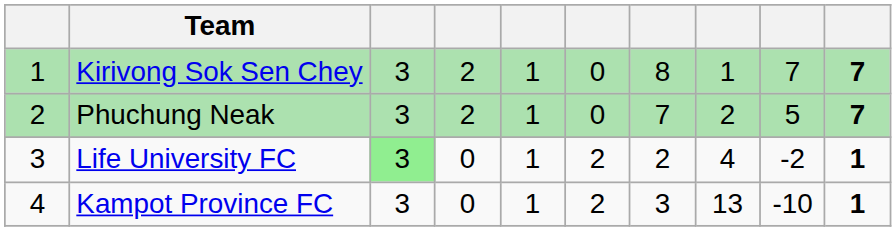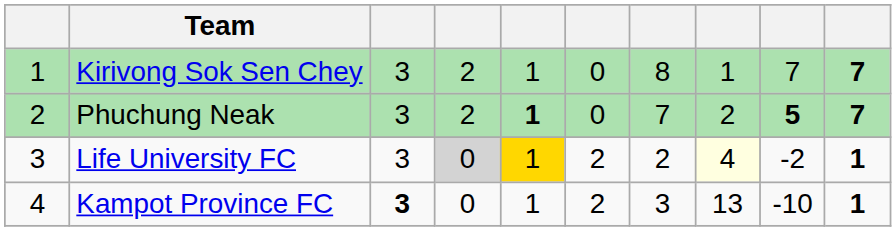Phuchung Neak | column 5: normal -> bold
Phuchung Neak | column 9: normal -> bold
Life University FC | column 3: lightgreen background -> no background
Life University FC | column 4: no background -> lightgrey background
Life University FC | column 5: no background -> gold background
Life University FC | column 8: no background -> lightyellow background
Kampot Province FC | column 3: normal -> bold
